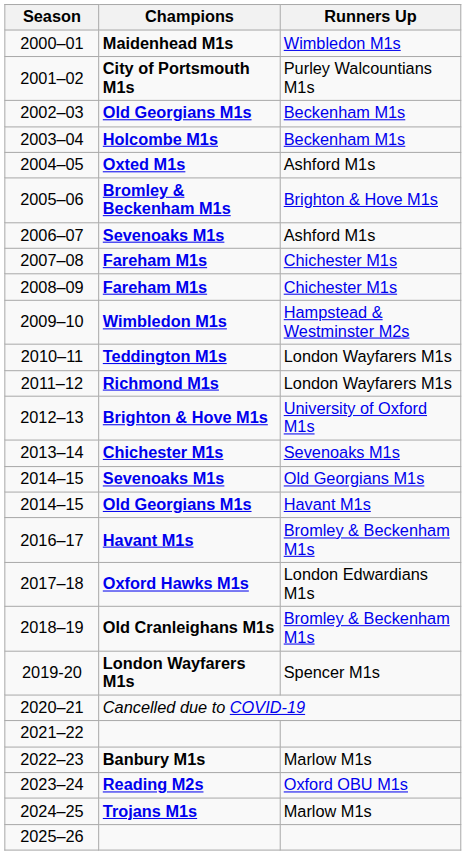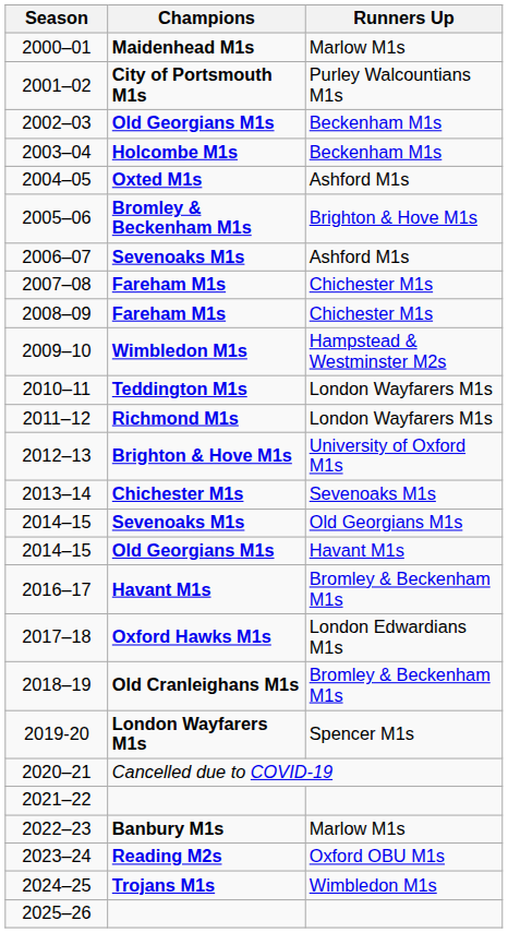2000–01 | Runners Up: Wimbledon M1s -> Marlow M1s
2024–25 | Runners Up: Marlow M1s -> Wimbledon M1s
